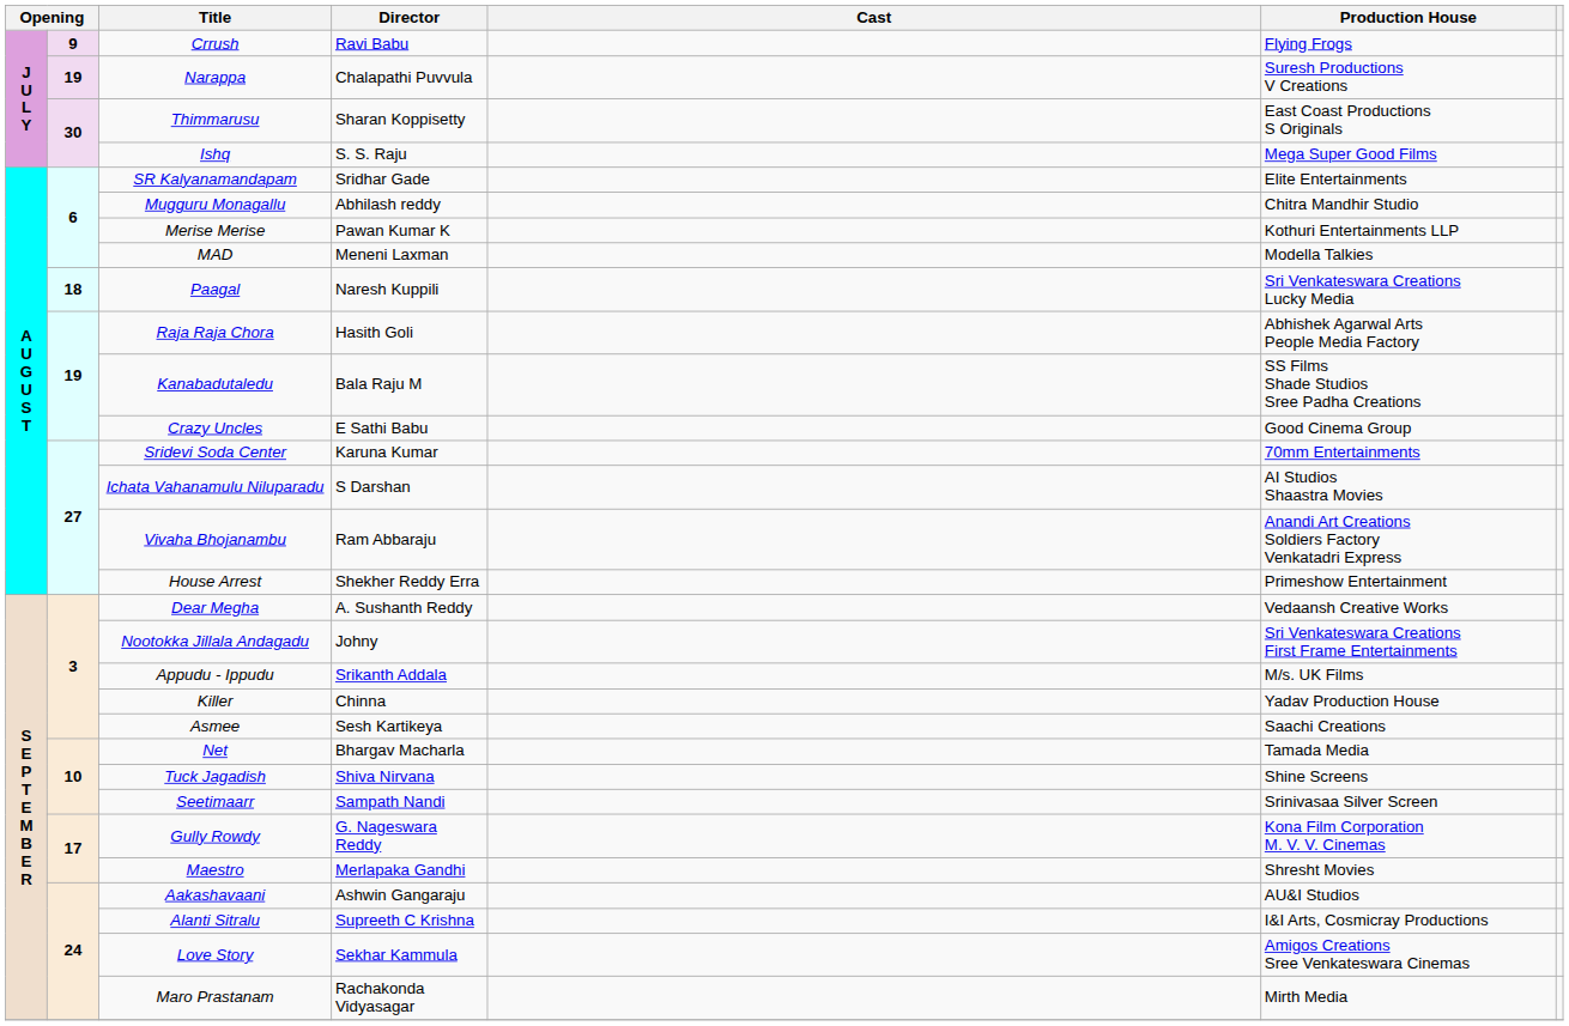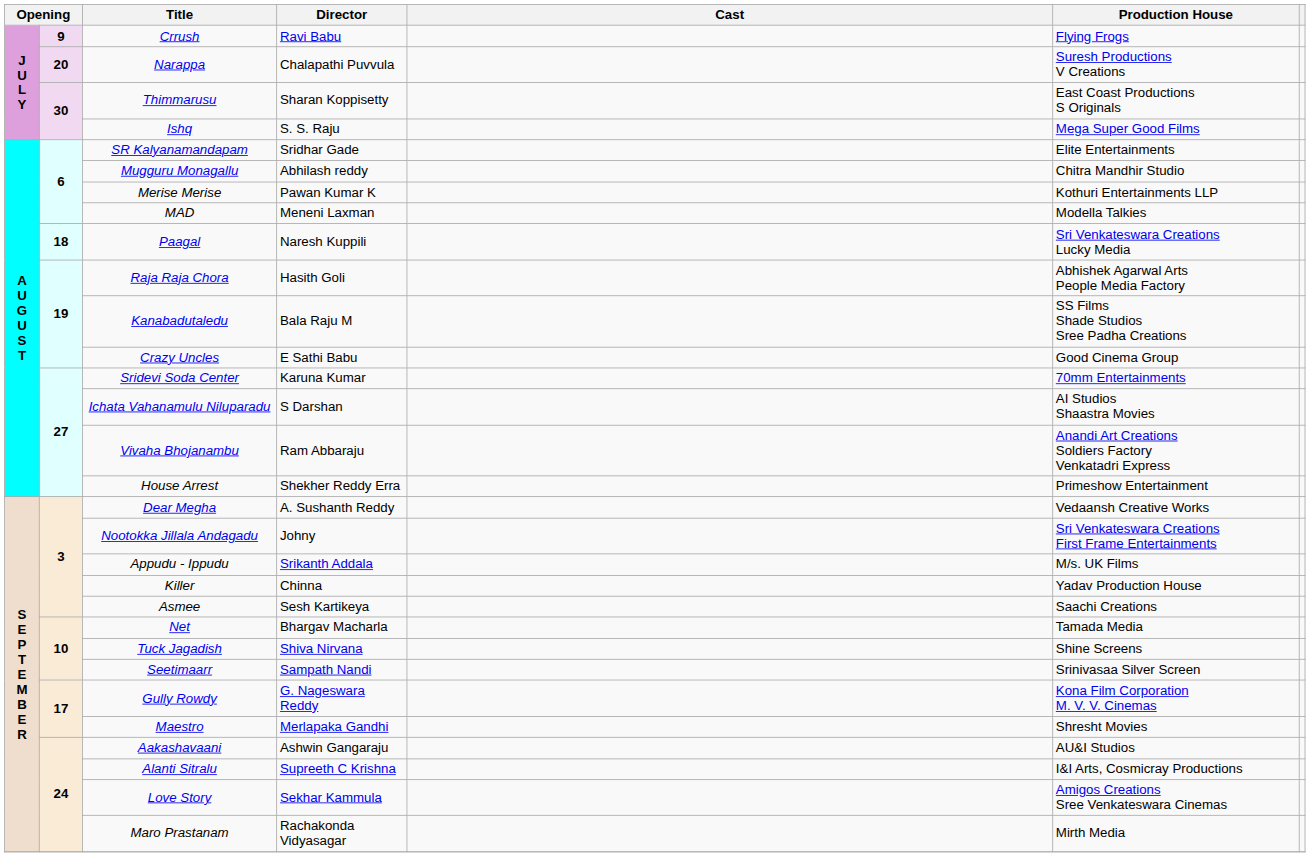Narappa | column 2: 19 -> 20
